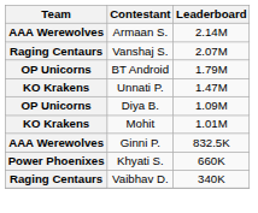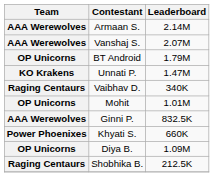Vanshaj S. | Team: Raging Centaurs -> AAA Werewolves
rows swapped: Diya B. <-> Vaibhav D.
Mohit | Team: KO Krakens -> OP Unicorns
+ row: Raging Centaurs | Shobhika B. | 212.5K
